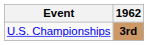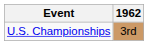U.S. Championships | 1962: bold -> normal
